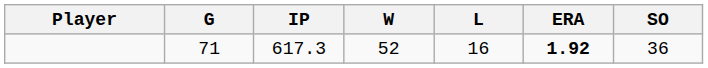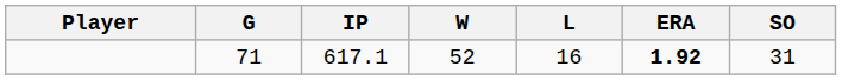row 2 | IP: 617.3 -> 617.1
row 2 | SO: 36 -> 31
